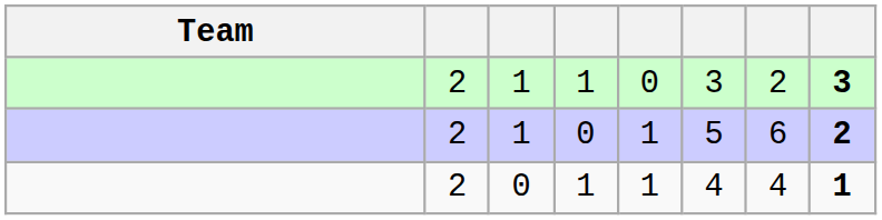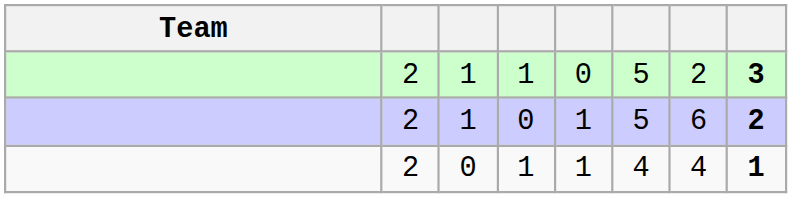row 2 | column 6: 3 -> 5
